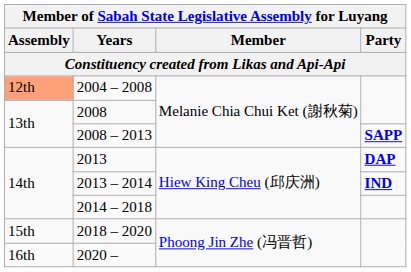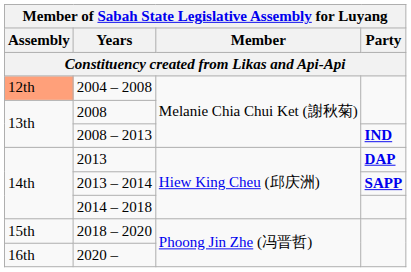2008 – 2013 | Party: SAPP -> IND
2013 – 2014 | Party: IND -> SAPP
